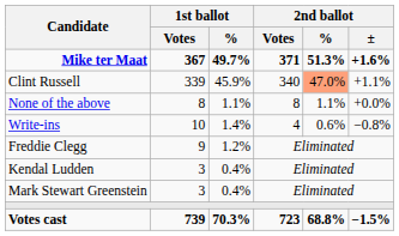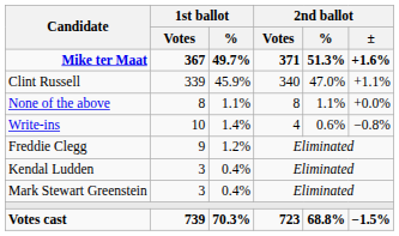Clint Russell | 2nd ballot / %: lightsalmon background -> no background
